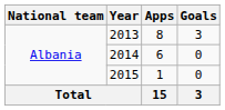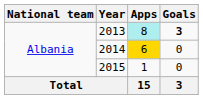2013 | Apps: no background -> paleturquoise background
2013 | Goals: normal -> bold
2014 | Apps: no background -> gold background
